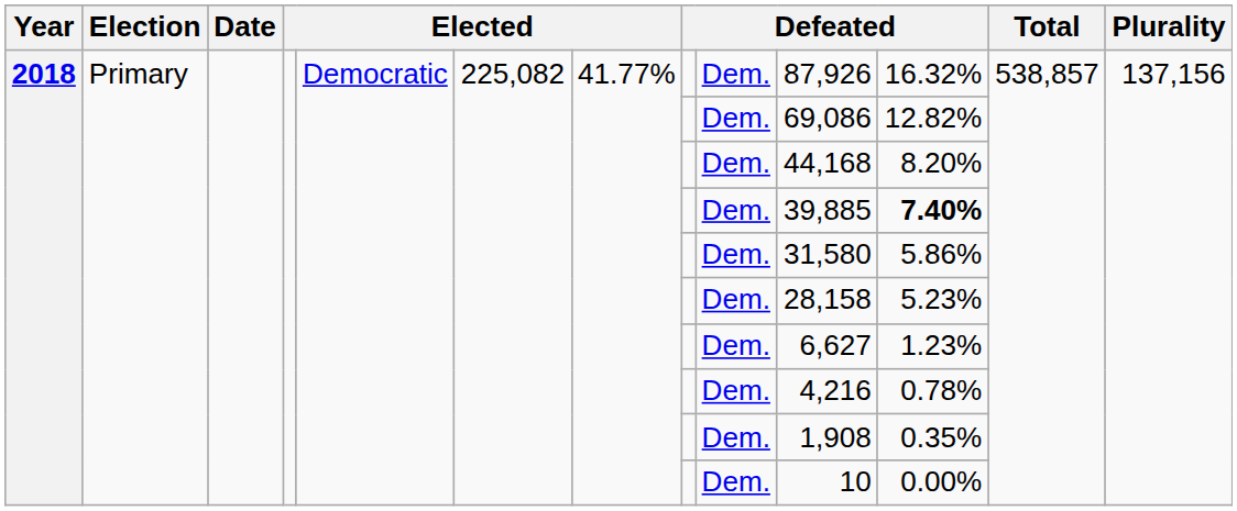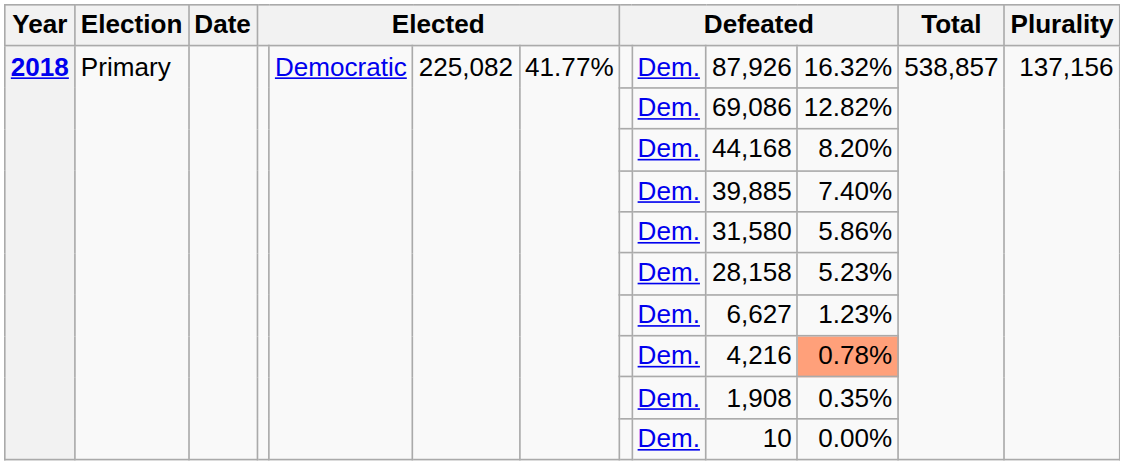row 5 | column 11: bold -> normal
row 9 | column 11: no background -> lightsalmon background
